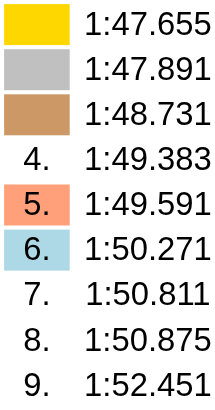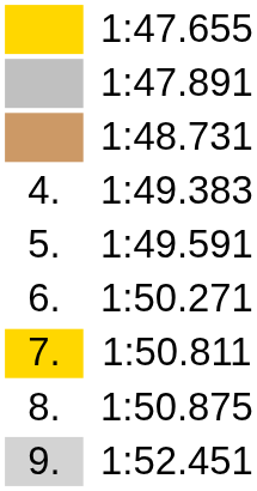1:49.591 | column 1: lightsalmon background -> no background
1:50.271 | column 1: lightblue background -> no background
1:50.811 | column 1: no background -> gold background
1:52.451 | column 1: no background -> lightgrey background
